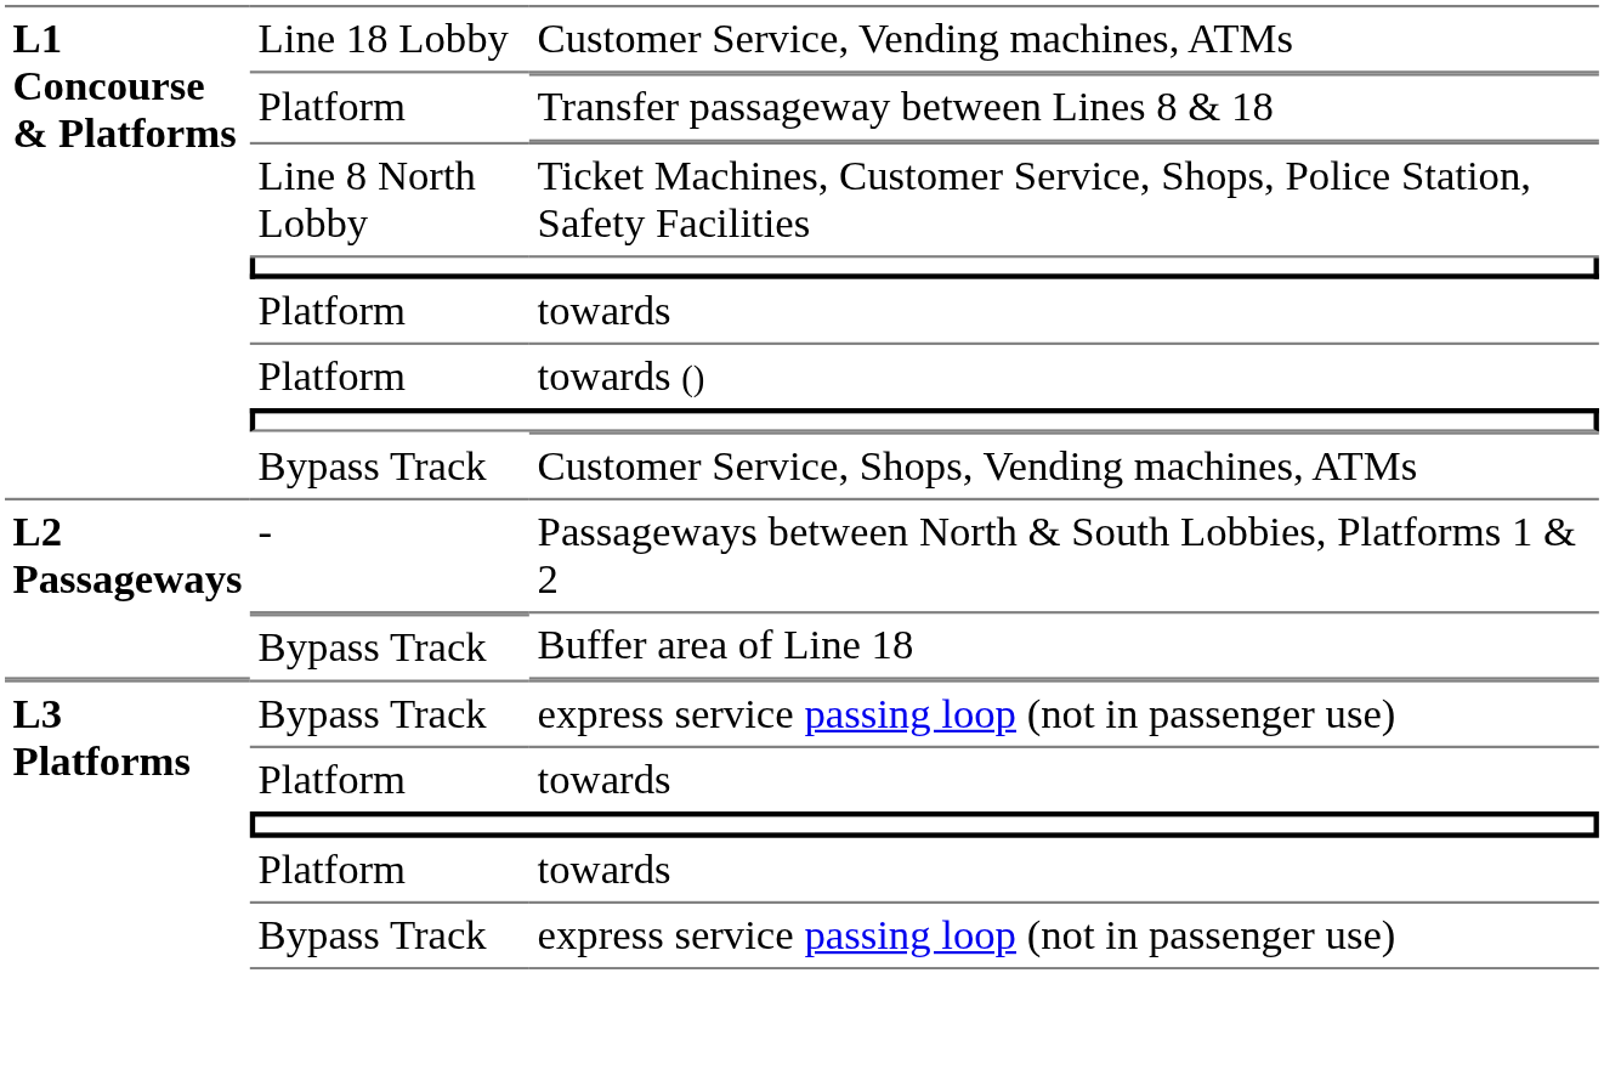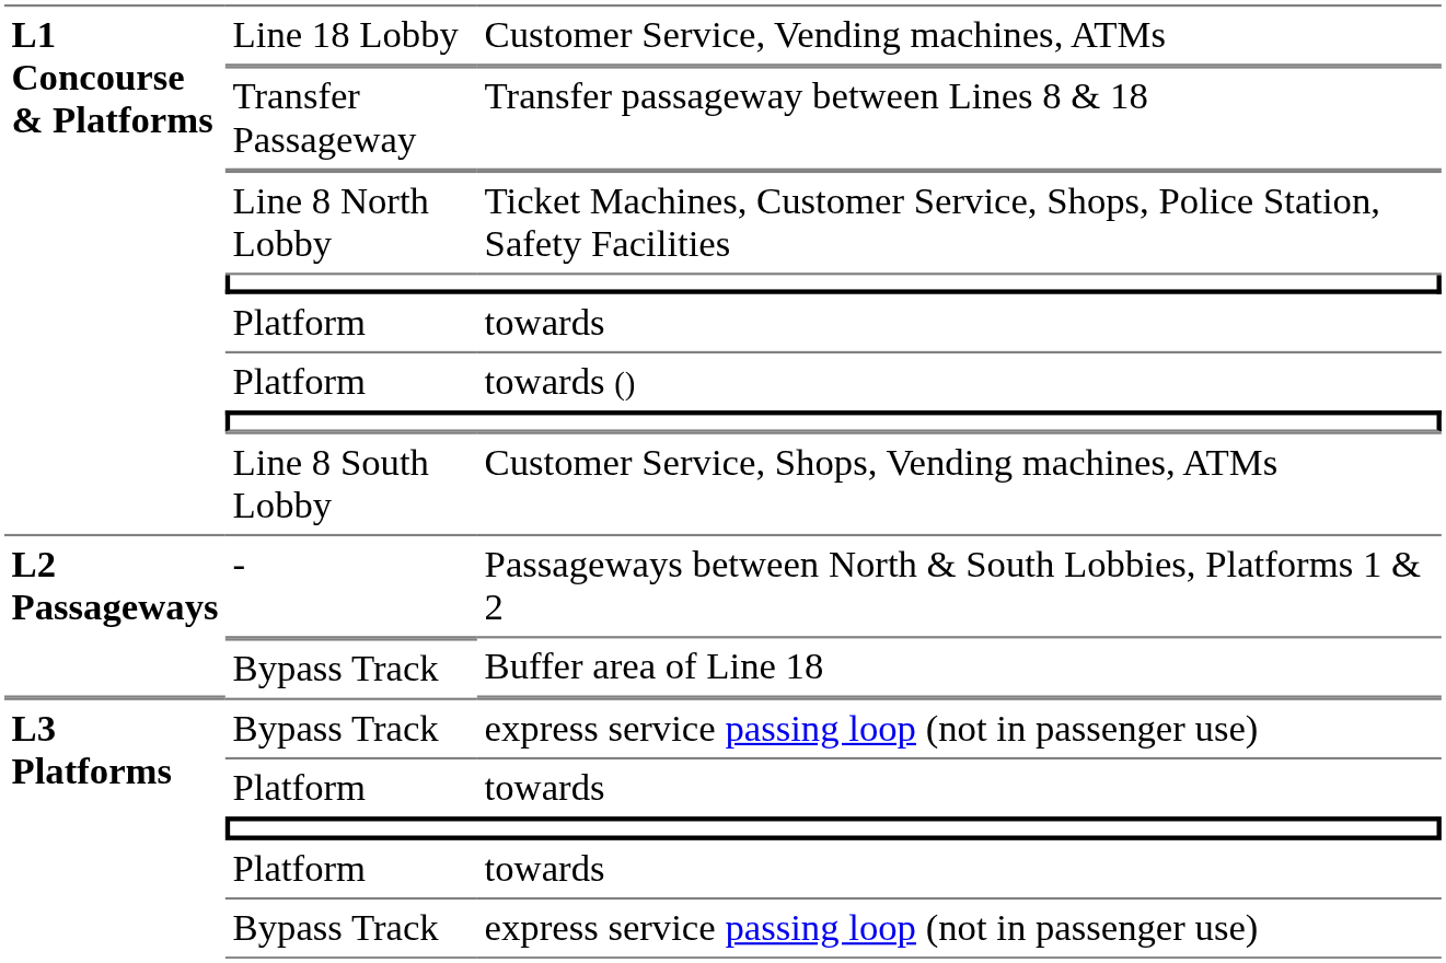Transfer passageway between Lines 8 & 18 | column 2: Platform -> Transfer Passageway
Customer Service, Shops, Vending machines, ATMs | column 2: Bypass Track -> Line 8 South Lobby
